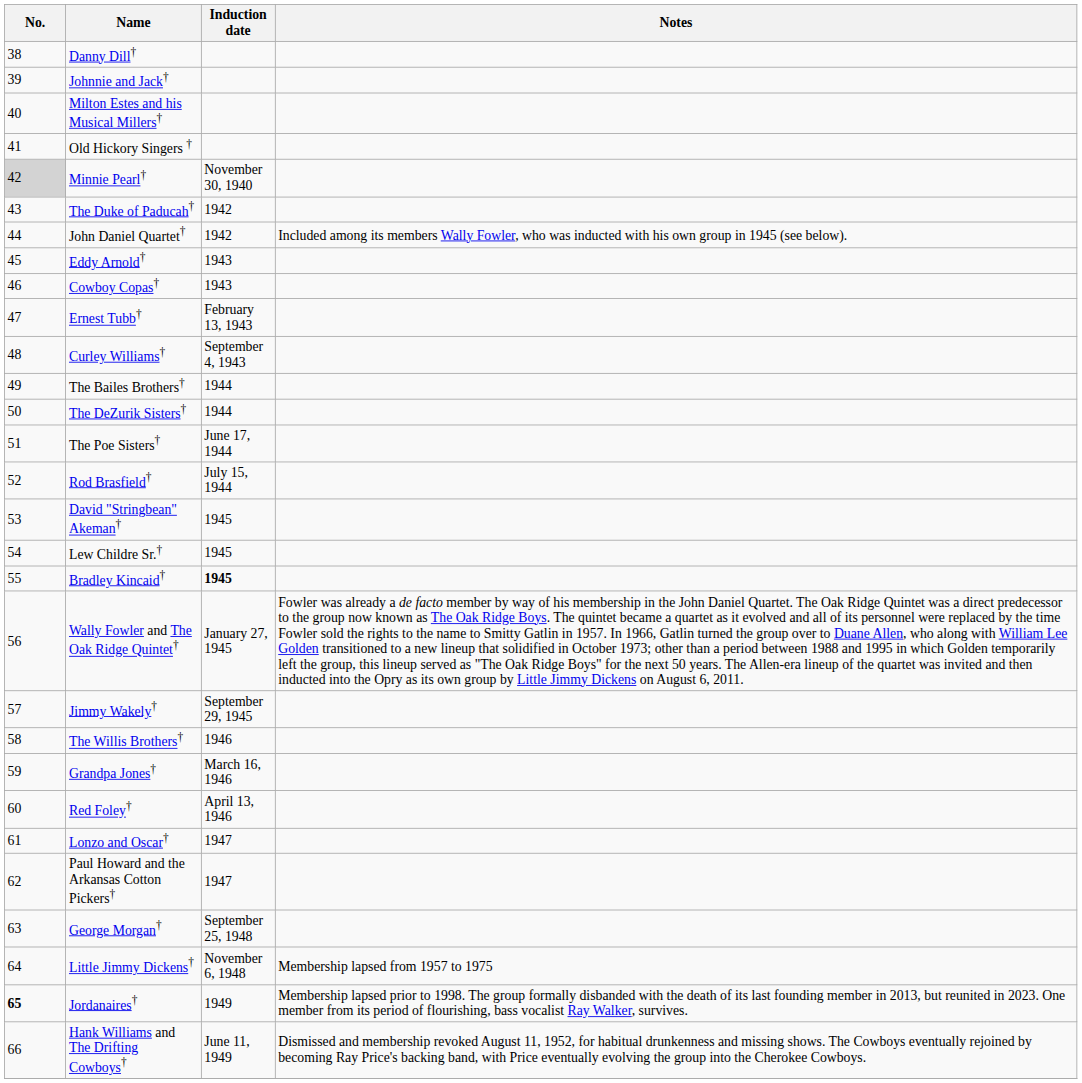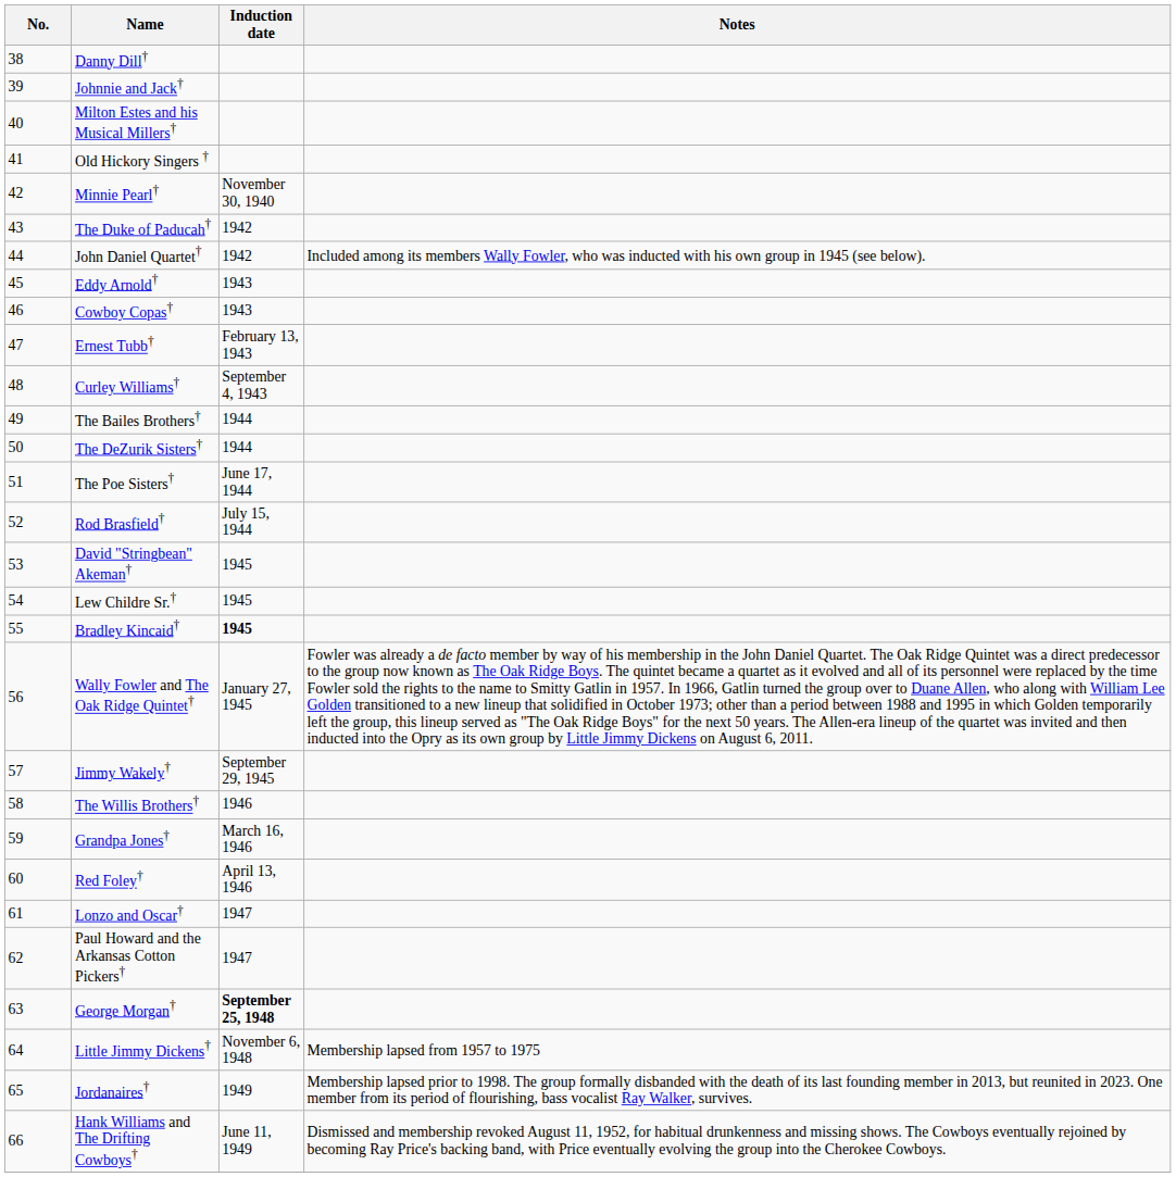Minnie Pearl† | No.: lightgrey background -> no background
George Morgan† | Induction date: normal -> bold
Jordanaires† | No.: bold -> normal
